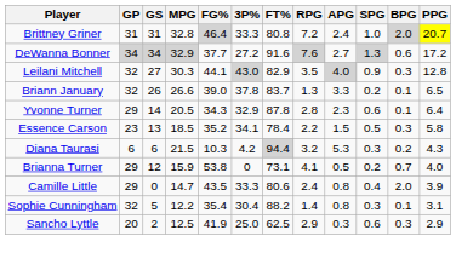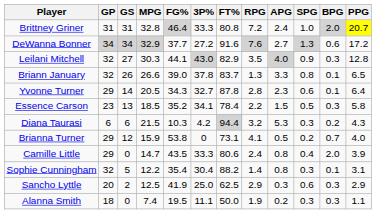Briann January | SPG: 0.2 -> 0.8
Yvonne Turner | 3P%: 32.9 -> 32.7
+ row: Alanna Smith | 18 | 0 | 7.4 | 19.5 | 11.1 | 50.0 | 1.9 | 0.2 | 0.3 | 0.3 | 1.1
